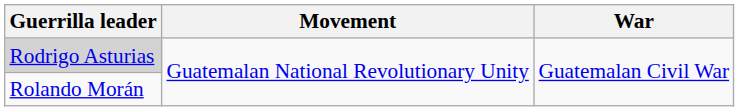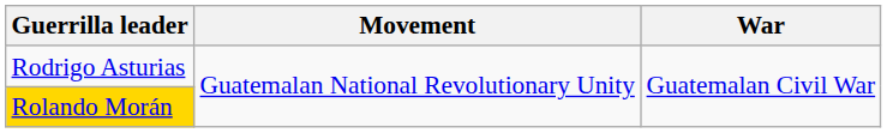Rodrigo Asturias | Guerrilla leader: lightgrey background -> no background
Rolando Morán | Guerrilla leader: no background -> gold background
